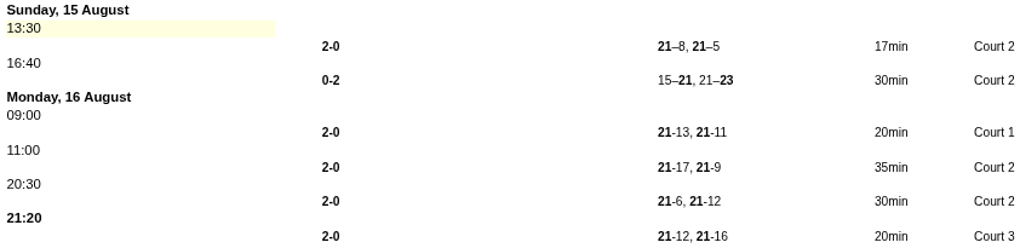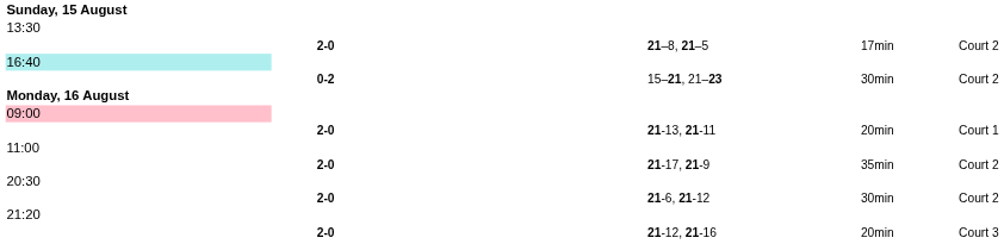13:30 | column 1: lightyellow background -> no background
16:40 | column 1: no background -> paleturquoise background
09:00 | column 1: no background -> pink background
21:20 | column 1: bold -> normal
